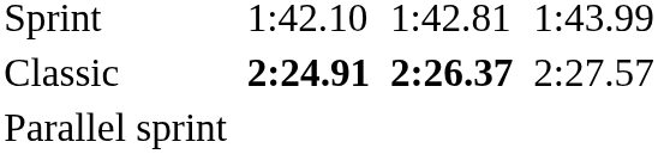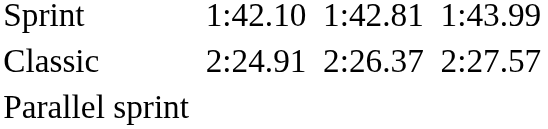Classic | column 2: bold -> normal
Classic | column 3: bold -> normal
